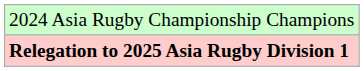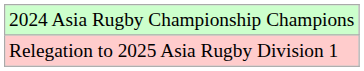row 2 | column 1: bold -> normal
